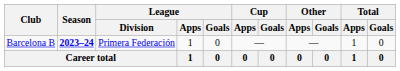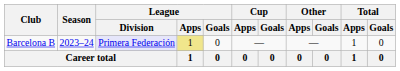Barcelona B | Season: bold -> normal
Barcelona B | League / Division: no background -> lavender background
Barcelona B | League / Apps: no background -> khaki background
